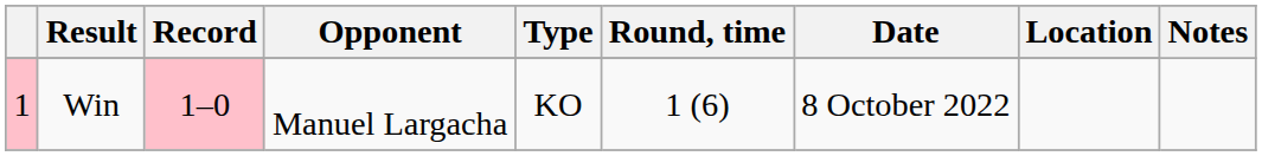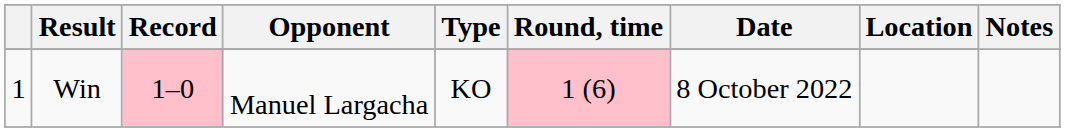Win | column 1: pink background -> no background
Win | Round, time: no background -> pink background
